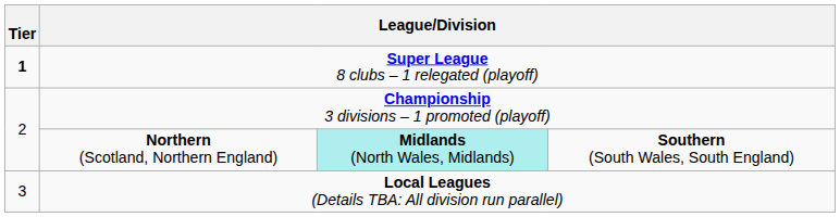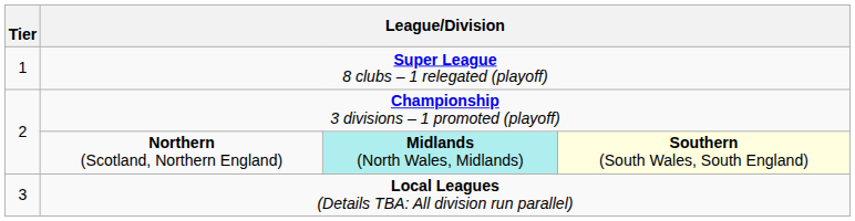Super League 8 clubs – 1 relegated (playoff) | Tier: bold -> normal
Northern (Scotland, Northern England) | column 4: no background -> lightyellow background
